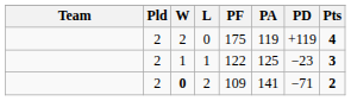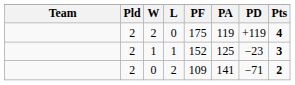row 3 | PF: 122 -> 152
row 4 | W: bold -> normal
